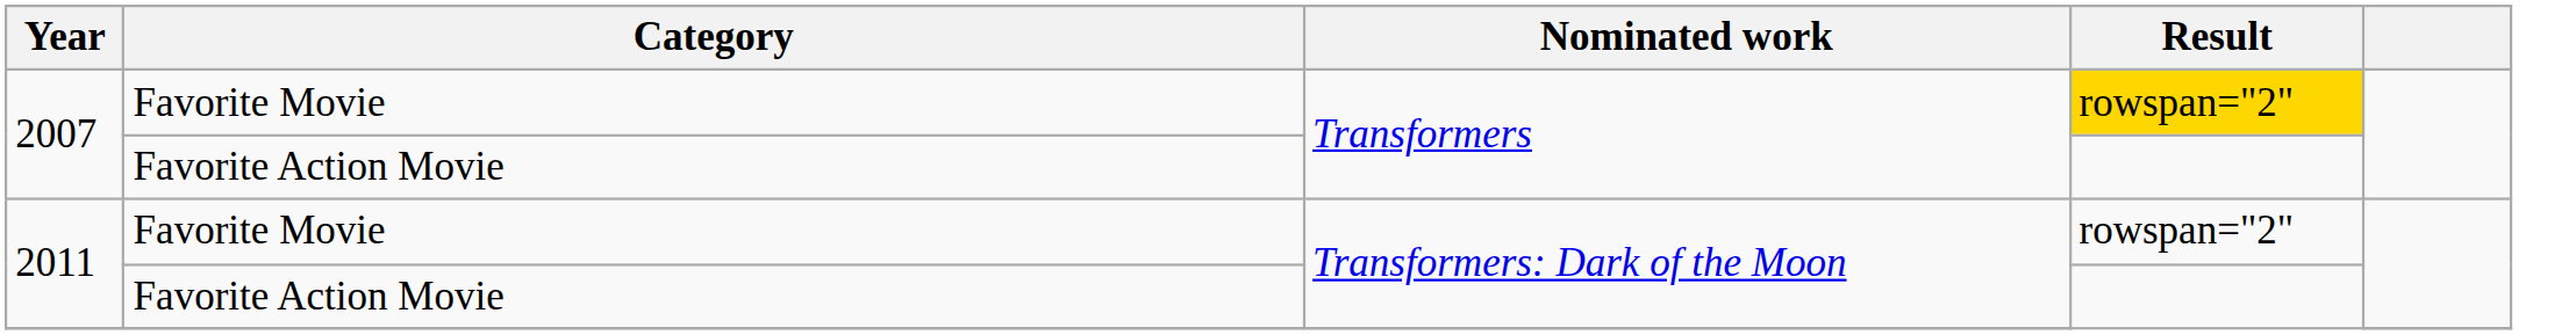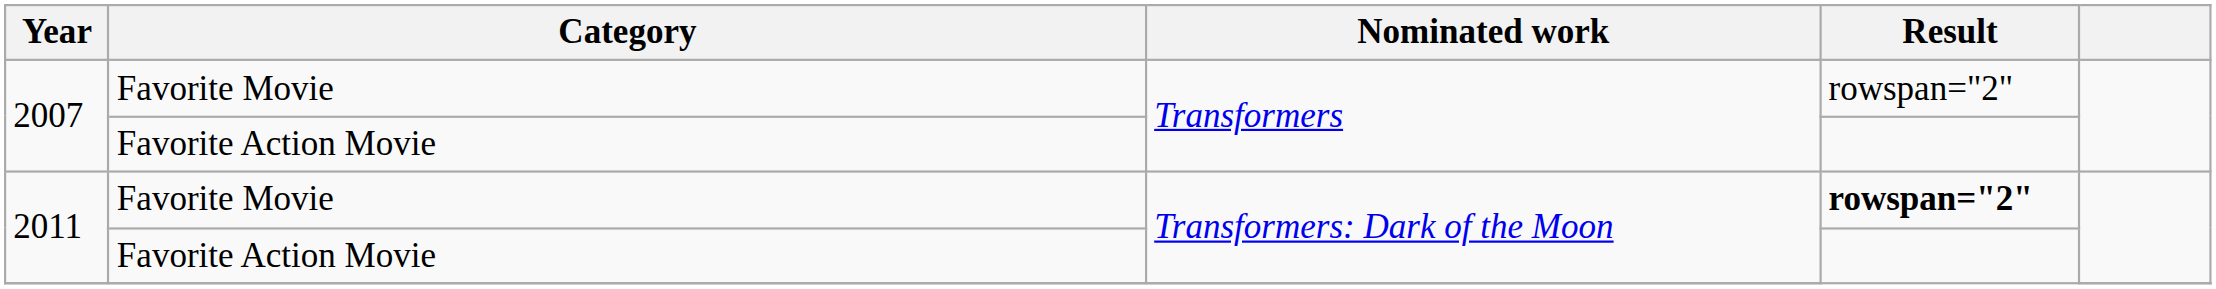2007 / Favorite Movie | Result: gold background -> no background
2011 / Favorite Movie | Result: normal -> bold
